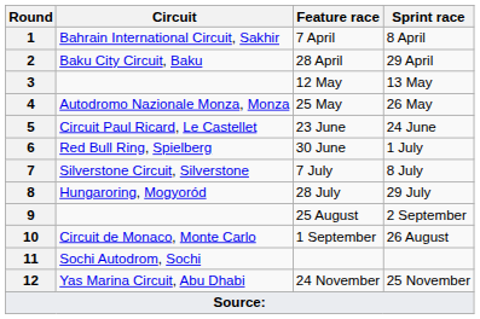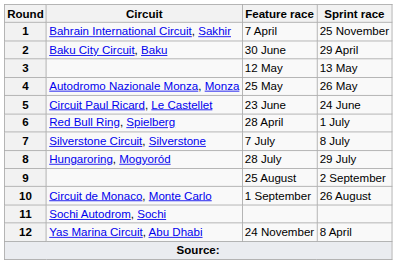1 | Sprint race: 8 April -> 25 November
2 | Feature race: 28 April -> 30 June
6 | Feature race: 30 June -> 28 April
12 | Sprint race: 25 November -> 8 April
